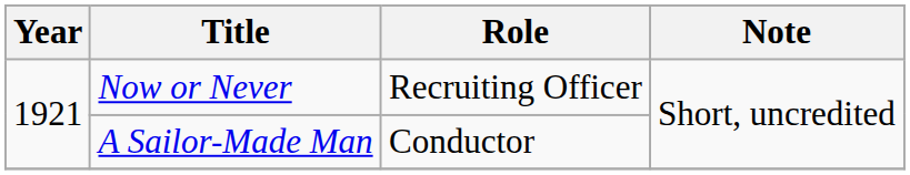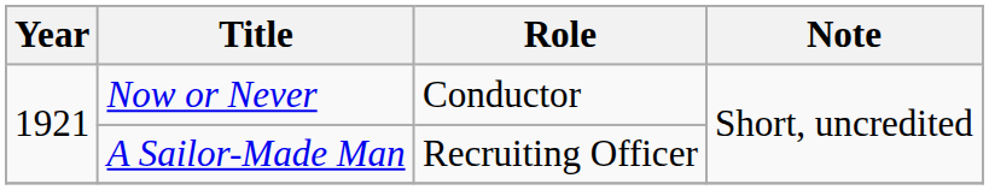Now or Never | Role: Recruiting Officer -> Conductor
A Sailor-Made Man | Role: Conductor -> Recruiting Officer
